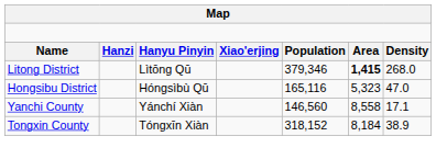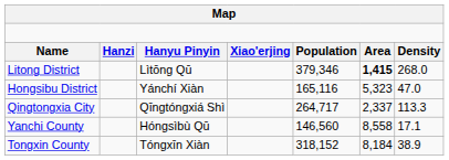Hongsibu District | column 3: Hóngsìbù Qū -> Yánchí Xiàn
+ row: Qingtongxia City | Qīngtóngxiá Shì | 264,717 | 2,337 | 113.3
Yanchi County | column 3: Yánchí Xiàn -> Hóngsìbù Qū
